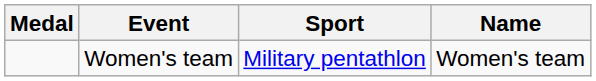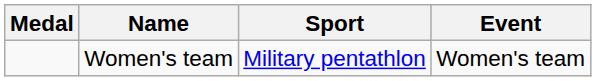columns swapped: Name <-> Event
